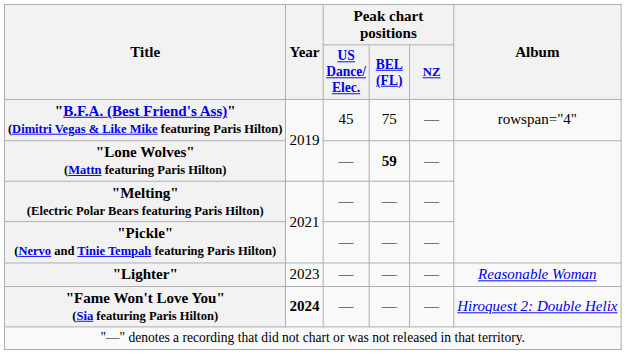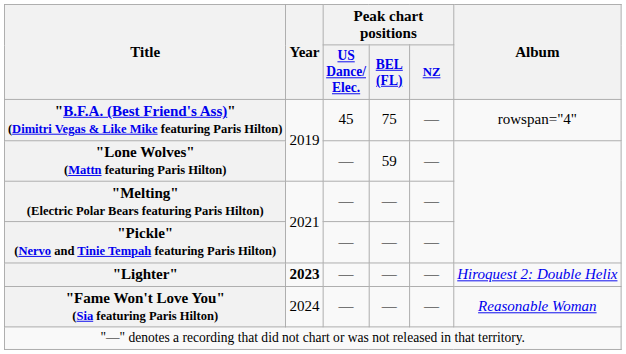"Lone Wolves" (Mattn featuring Paris Hilton) | Peak chart positions / BEL (FL): bold -> normal
"Lighter" | Year: normal -> bold
"Lighter" | Album: Reasonable Woman -> Hiroquest 2: Double Helix
"Fame Won't Love You" (Sia featuring Paris Hilton) | Year: bold -> normal
"Fame Won't Love You" (Sia featuring Paris Hilton) | Album: Hiroquest 2: Double Helix -> Reasonable Woman
